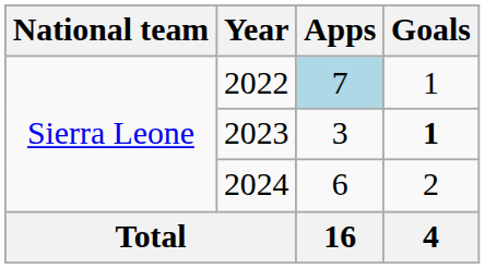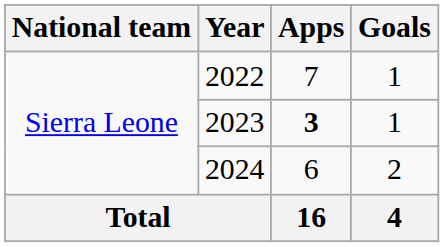2022 | Apps: lightblue background -> no background
2023 | Apps: normal -> bold
2023 | Goals: bold -> normal
